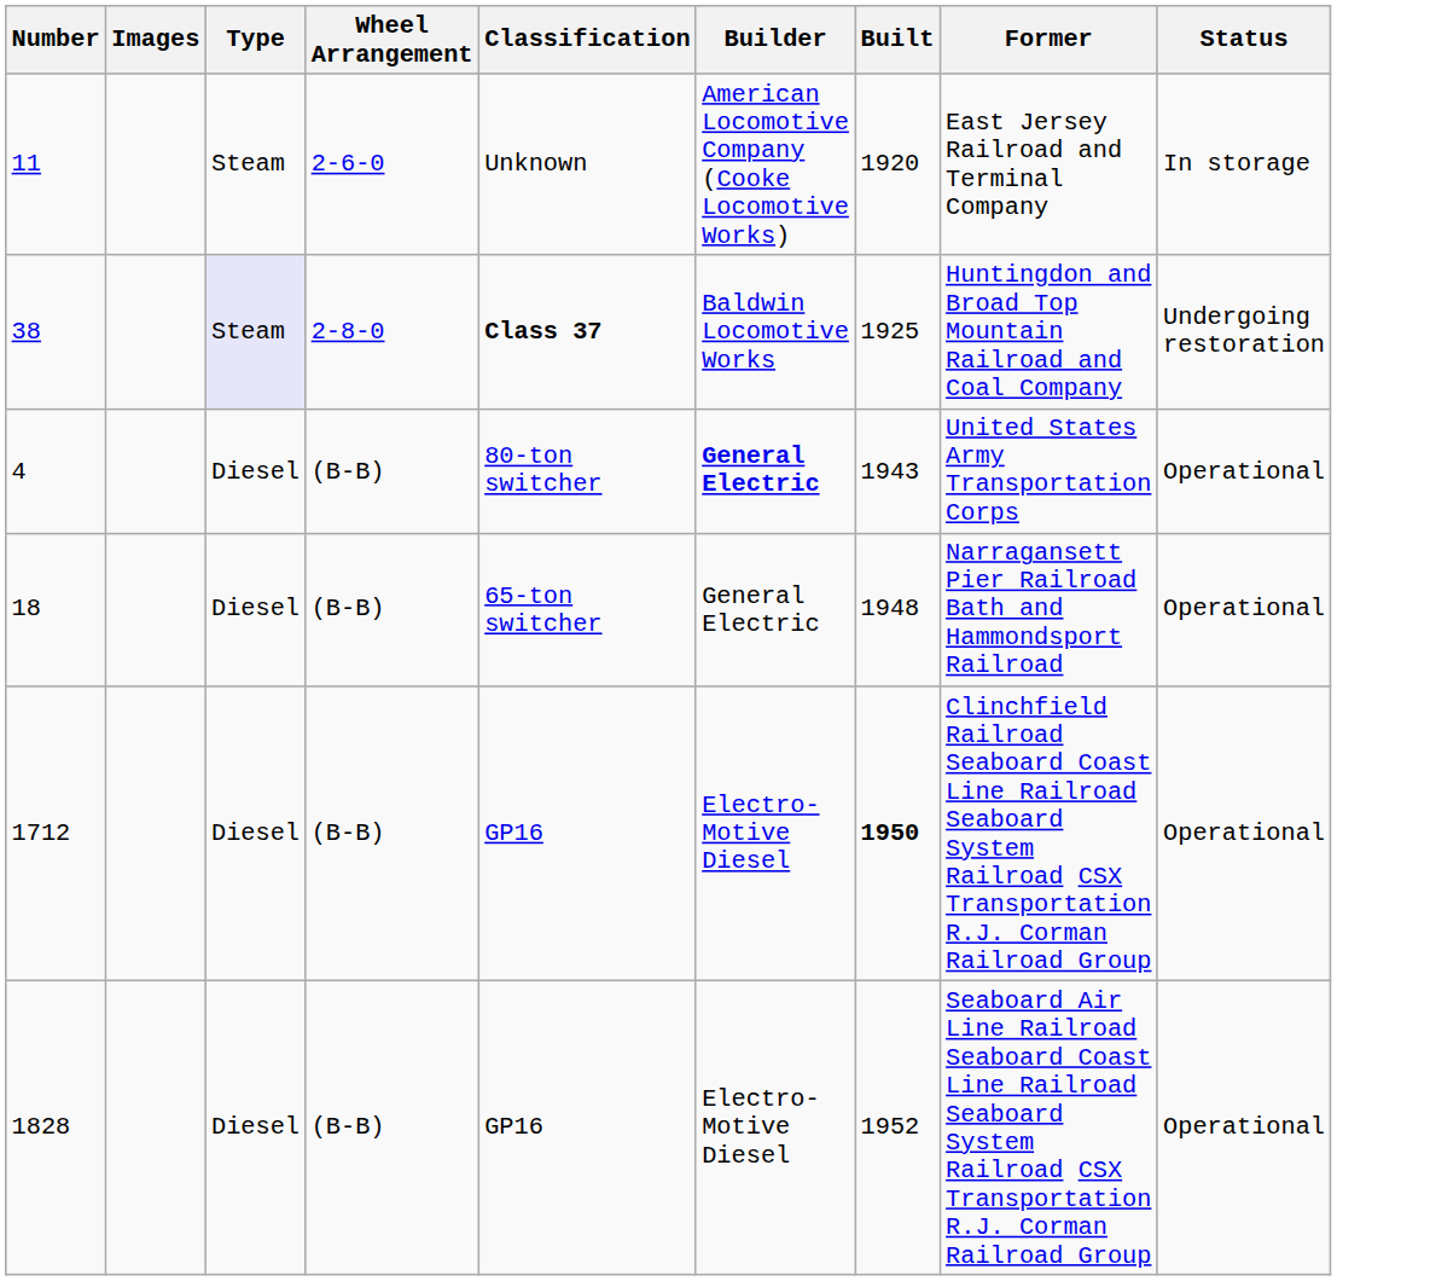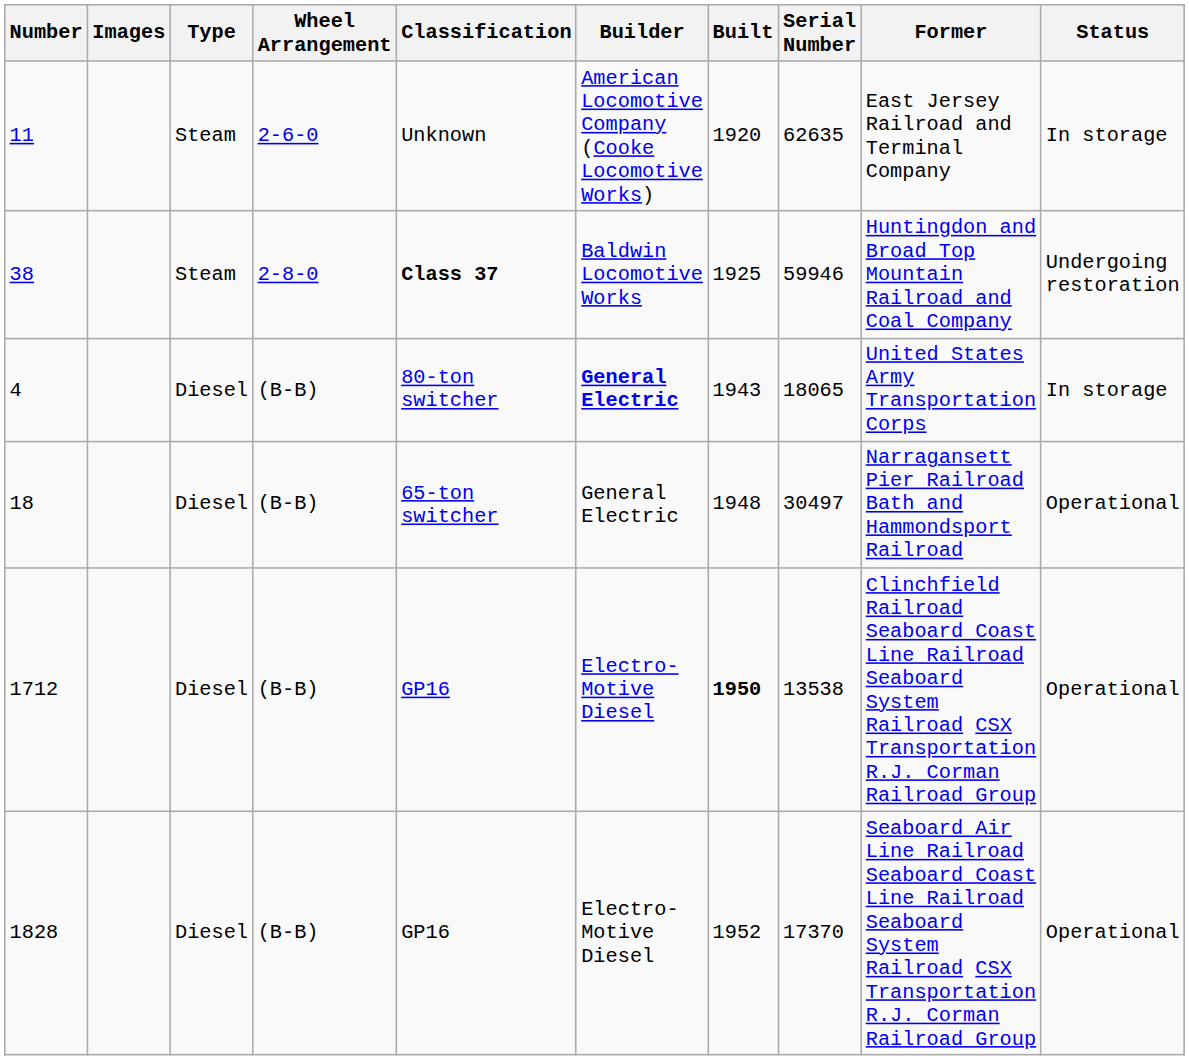+ column: Serial Number | 62635 | 59946 | 18065 | 30497 | 13538 | 17370
38 | Type: lavender background -> no background
4 | Status: Operational -> In storage
